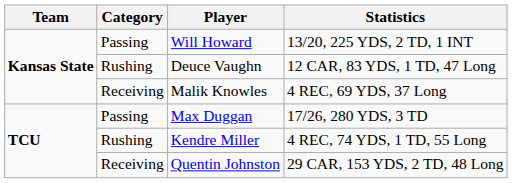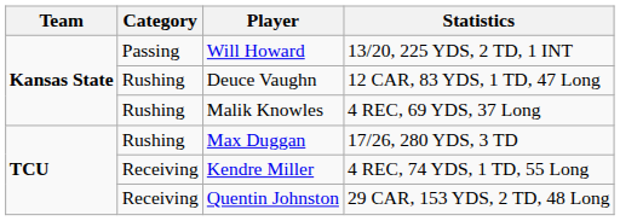Malik Knowles | Category: Receiving -> Rushing
Max Duggan | Category: Passing -> Rushing
Kendre Miller | Category: Rushing -> Receiving
